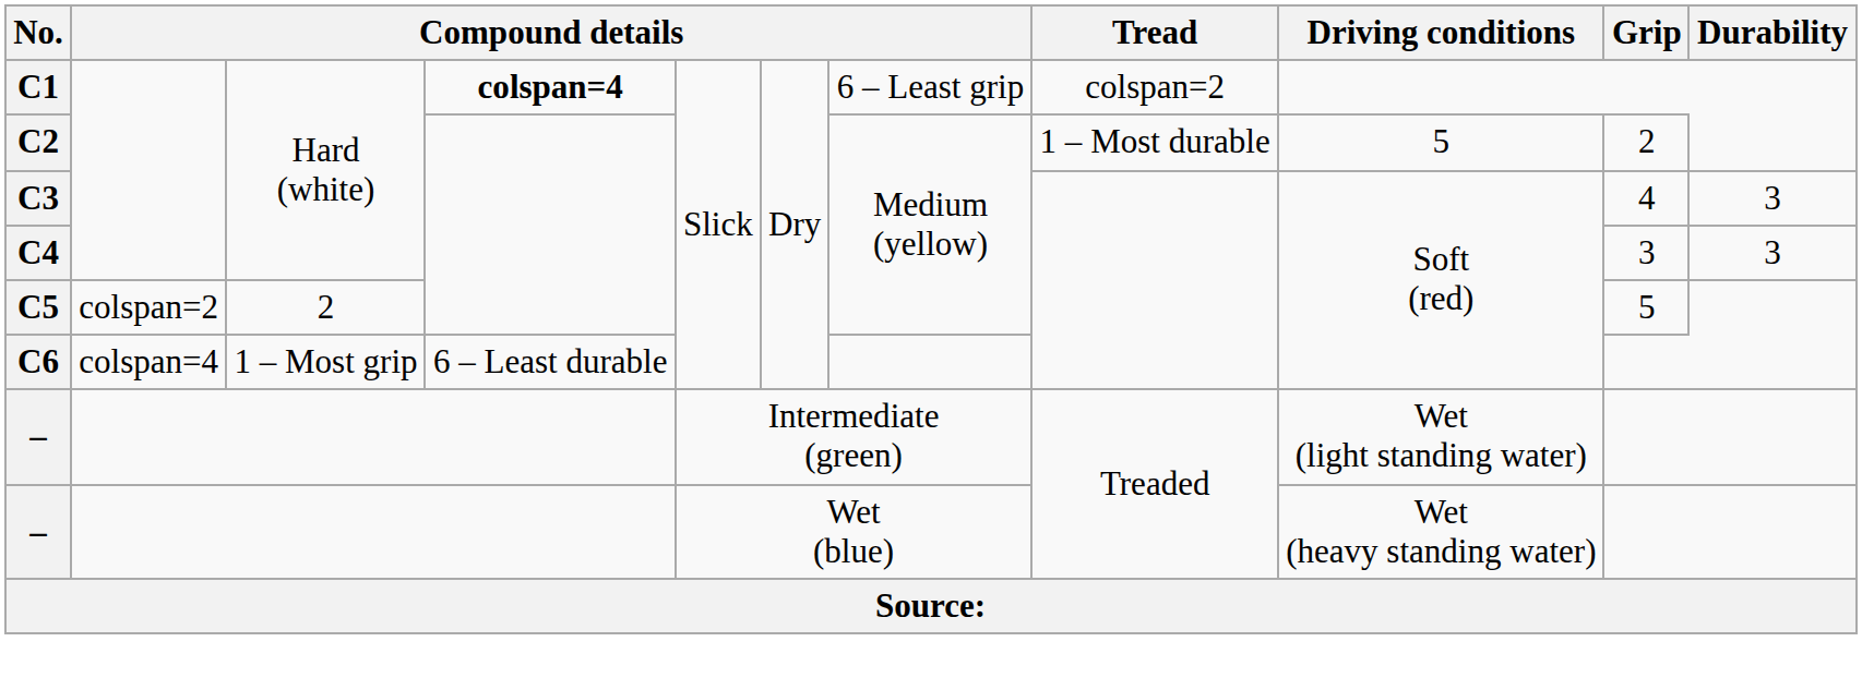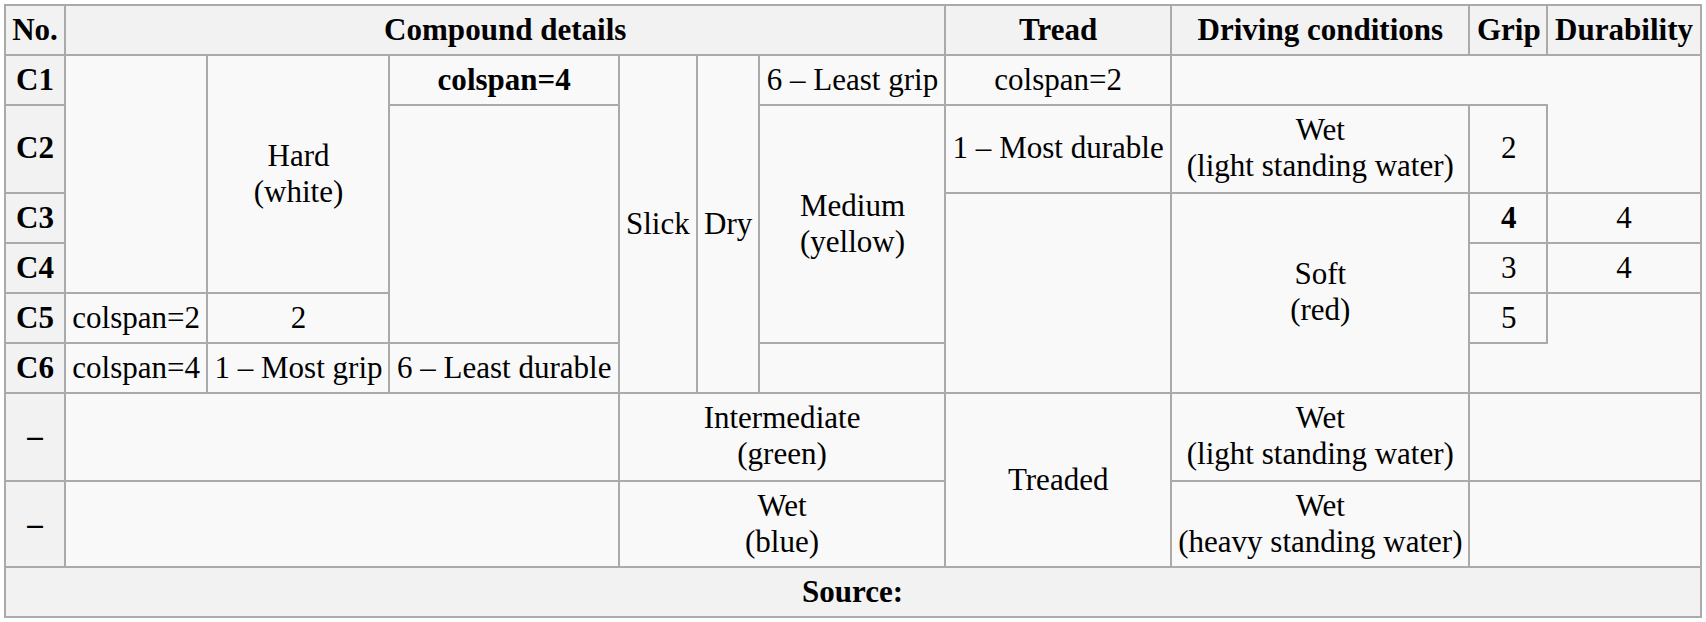C2 | Driving conditions: 5 -> Wet (light standing water)
C3 | Grip: normal -> bold
C3 | Durability: 3 -> 4
C4 | Durability: 3 -> 4
